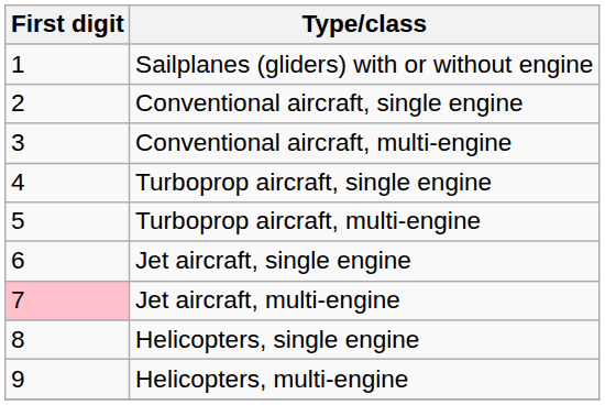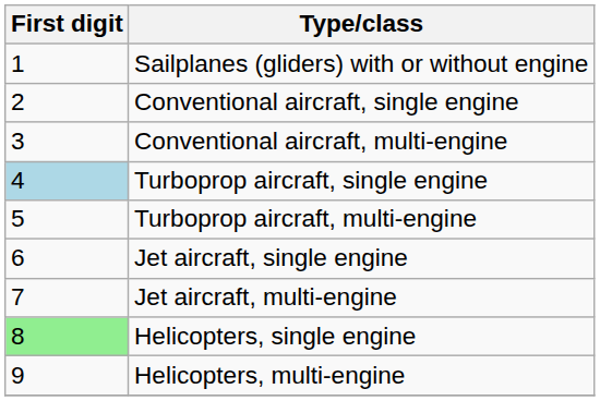Turboprop aircraft, single engine | First digit: no background -> lightblue background
Jet aircraft, multi-engine | First digit: pink background -> no background
Helicopters, single engine | First digit: no background -> lightgreen background
